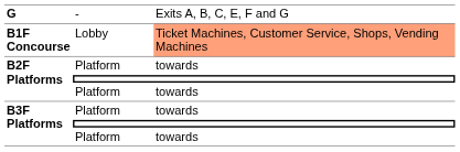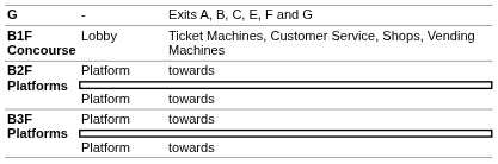B1F Concourse | column 3: lightsalmon background -> no background
